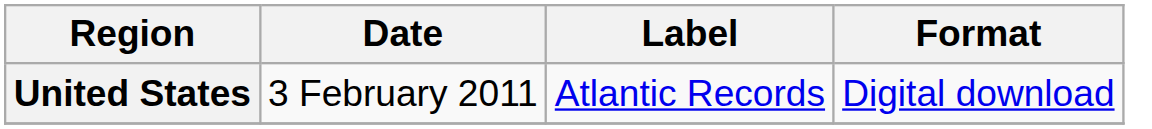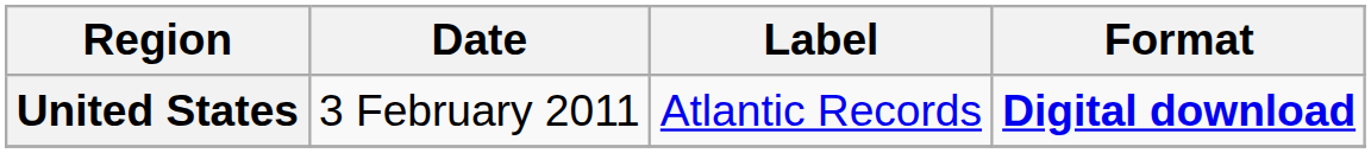United States | Format: normal -> bold
